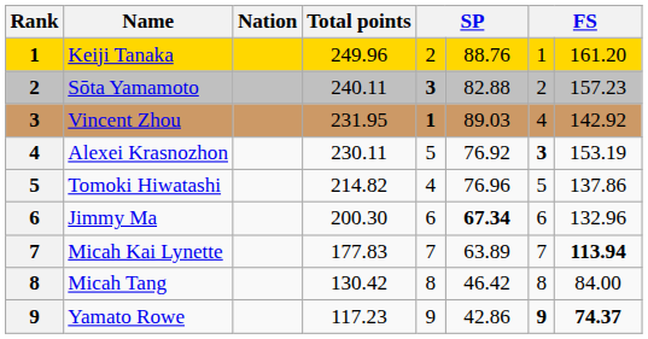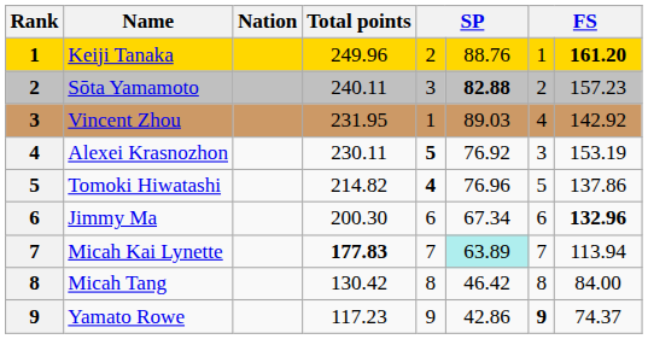Keiji Tanaka | column 8: normal -> bold
Sōta Yamamoto | column 5: bold -> normal
Sōta Yamamoto | column 6: normal -> bold
Vincent Zhou | column 5: bold -> normal
Alexei Krasnozhon | column 5: normal -> bold
Alexei Krasnozhon | column 7: bold -> normal
Tomoki Hiwatashi | column 5: normal -> bold
Jimmy Ma | column 6: bold -> normal
Jimmy Ma | column 8: normal -> bold
Micah Kai Lynette | Total points: normal -> bold
Micah Kai Lynette | column 6: no background -> paleturquoise background
Micah Kai Lynette | column 8: bold -> normal
Yamato Rowe | column 8: bold -> normal
